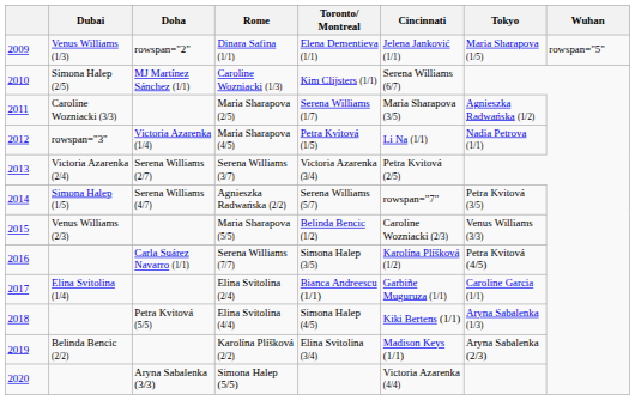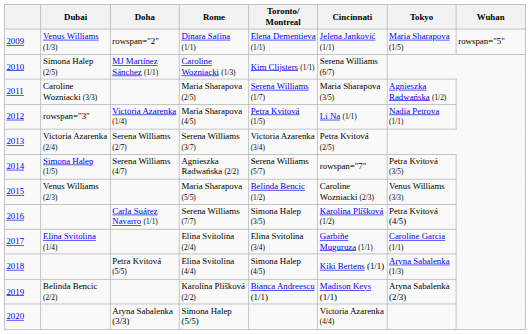Elina Svitolina (2/4) | Toronto/ Montreal: Bianca Andreescu (1/1) -> Elina Svitolina (3/4)
Karolína Plíšková (2/2) | Toronto/ Montreal: Elina Svitolina (3/4) -> Bianca Andreescu (1/1)
